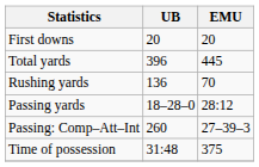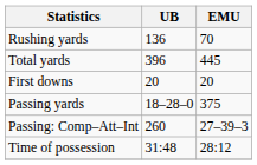rows swapped: First downs <-> Rushing yards
Passing yards | EMU: 28:12 -> 375
Time of possession | EMU: 375 -> 28:12
